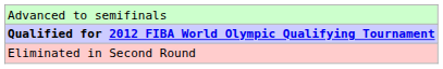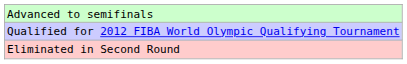row 2 | column 1: bold -> normal
